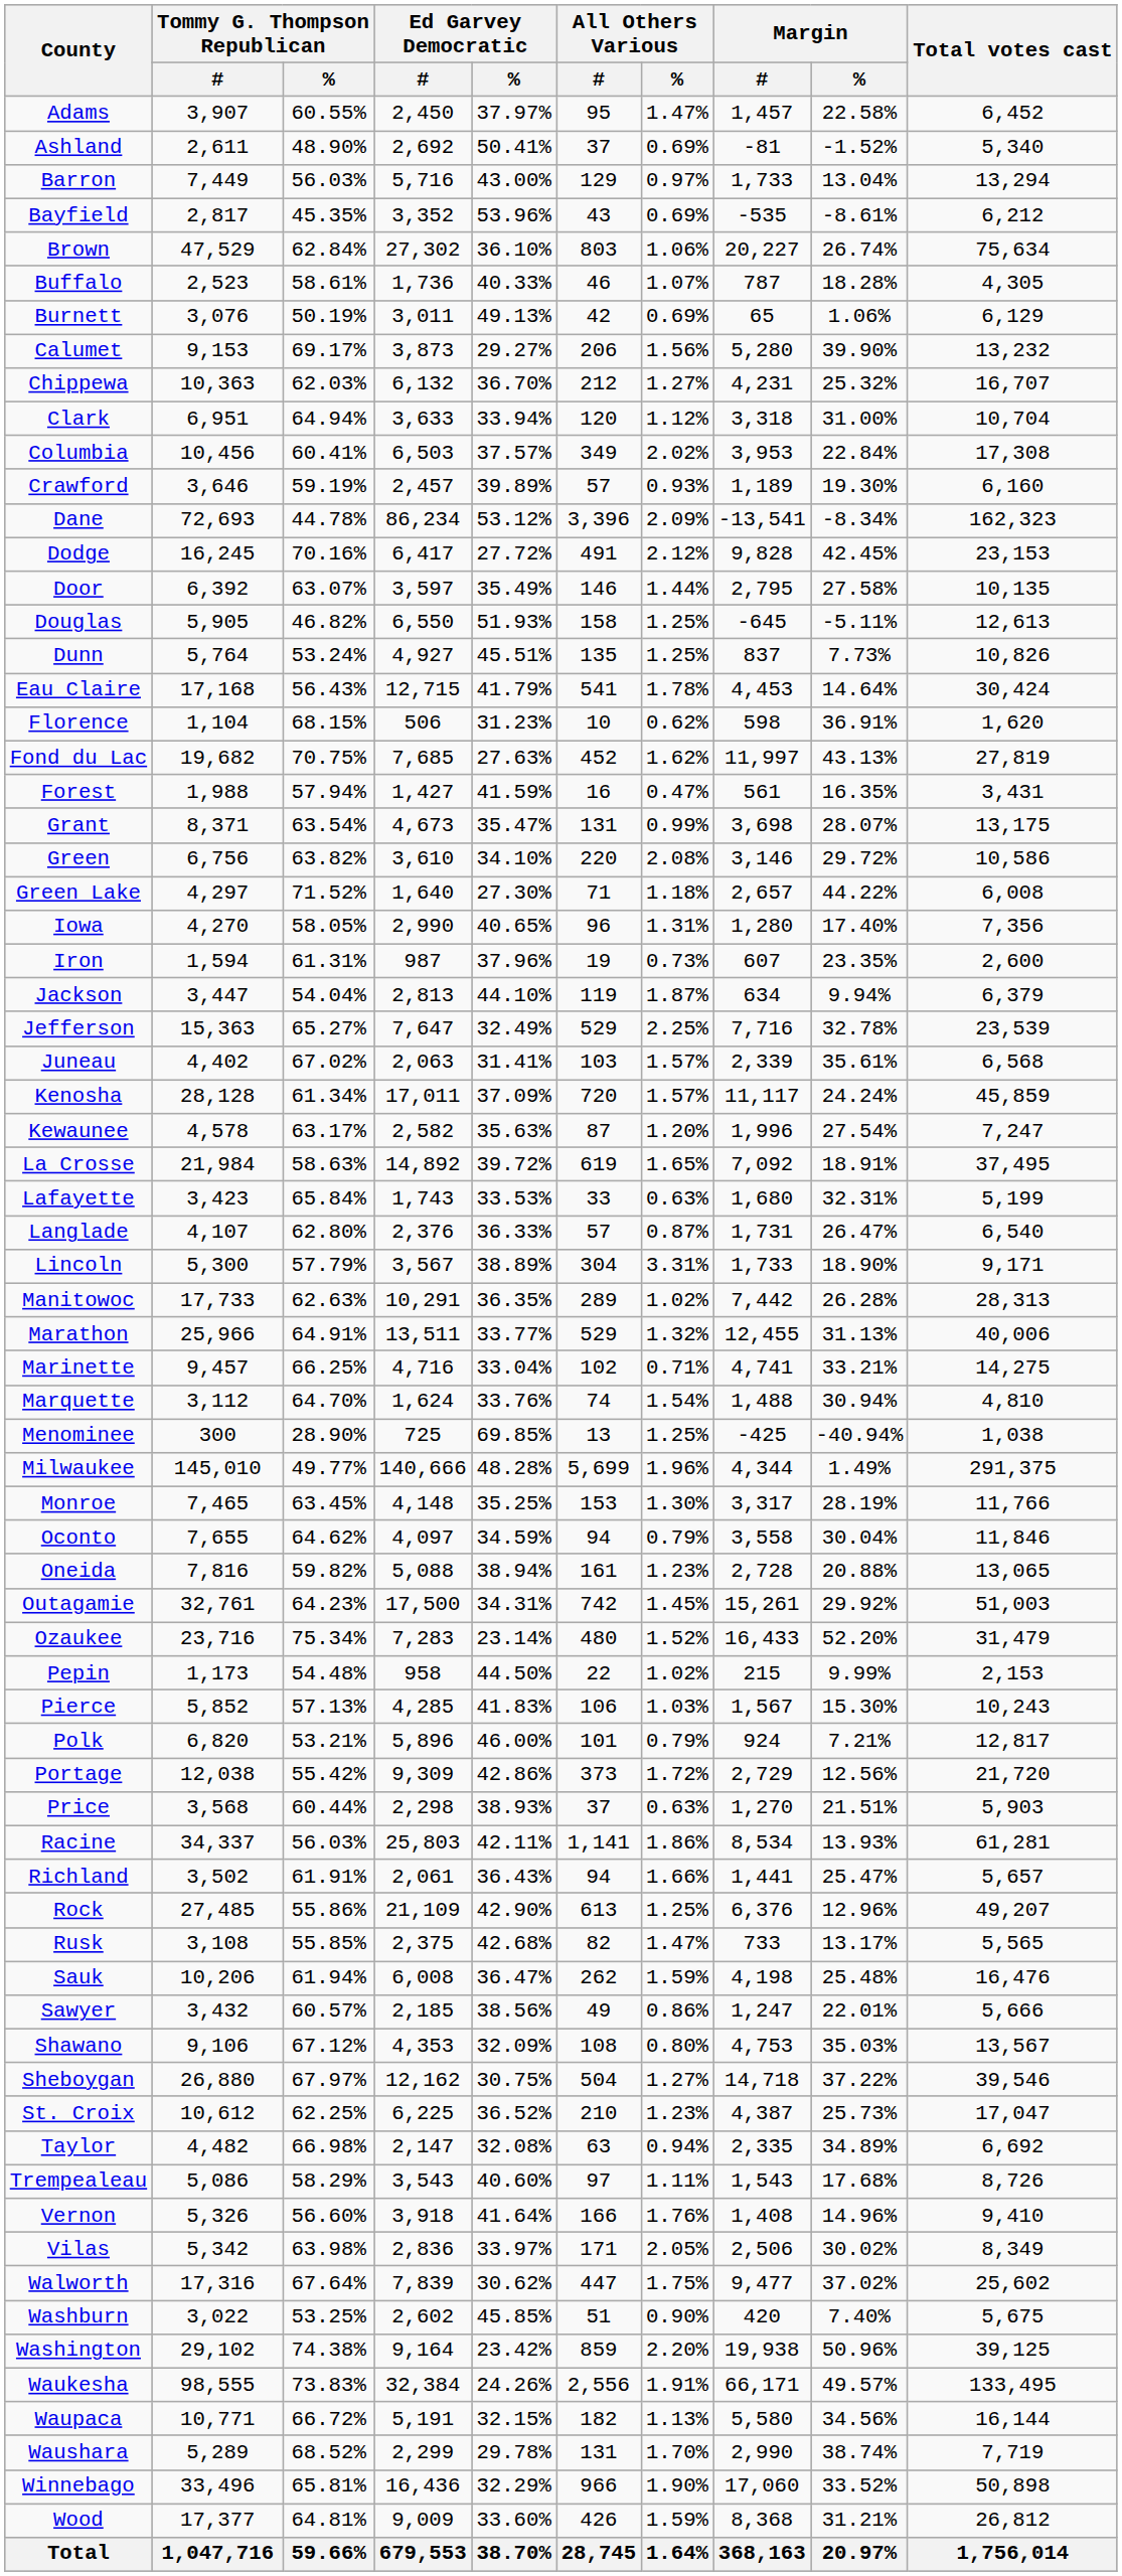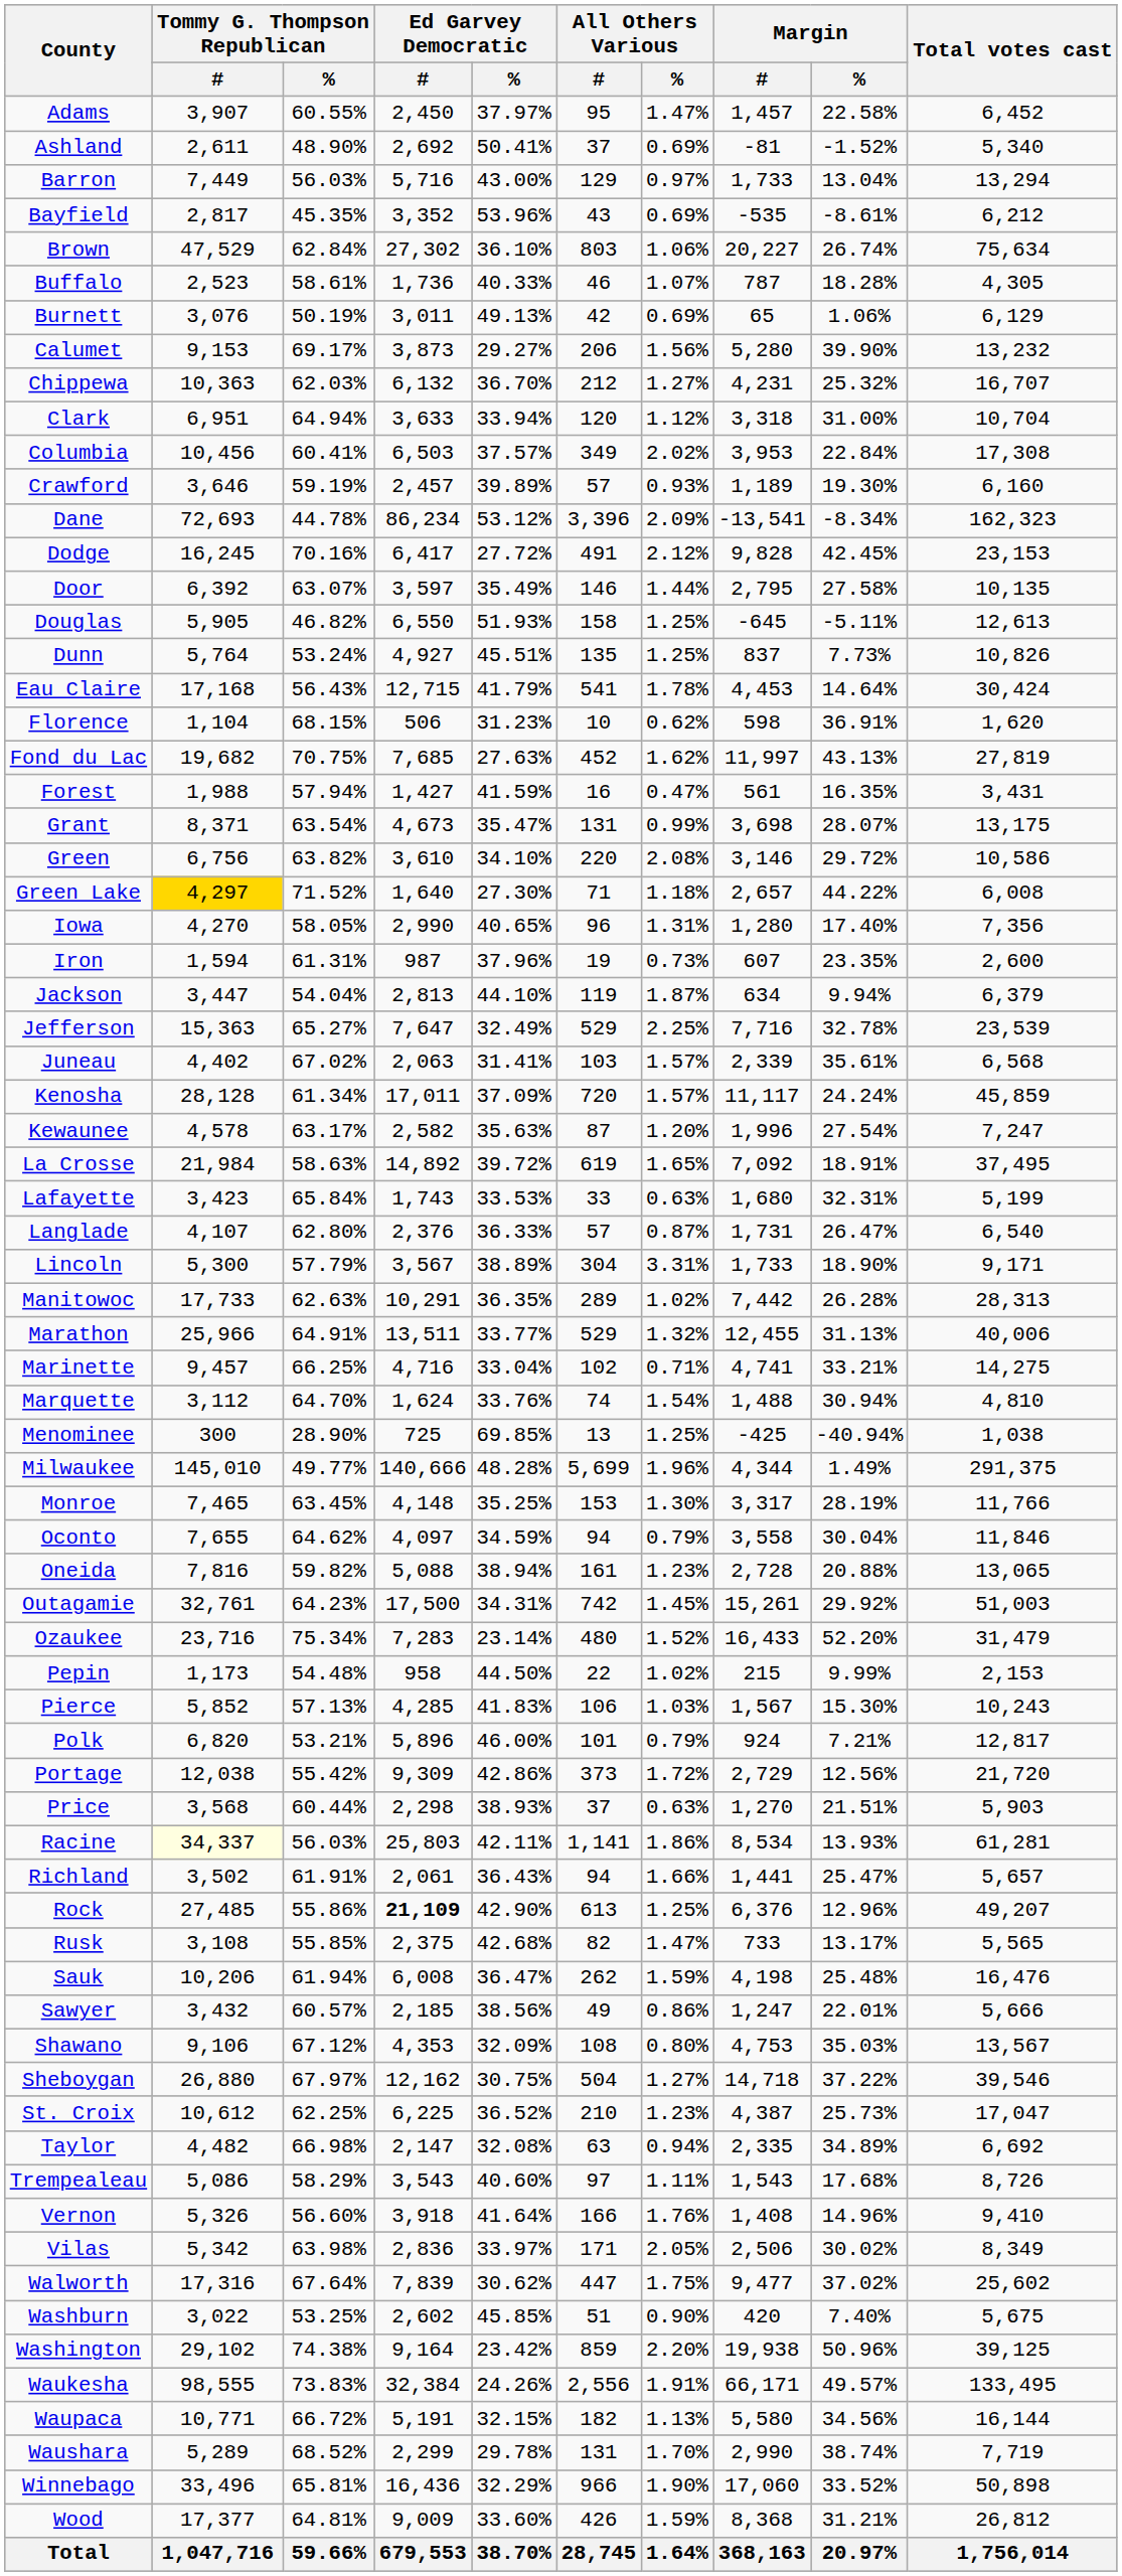Green Lake | Tommy G. Thompson Republican / #: no background -> gold background
Racine | Tommy G. Thompson Republican / #: no background -> lightyellow background
Rock | Ed Garvey Democratic / #: normal -> bold
